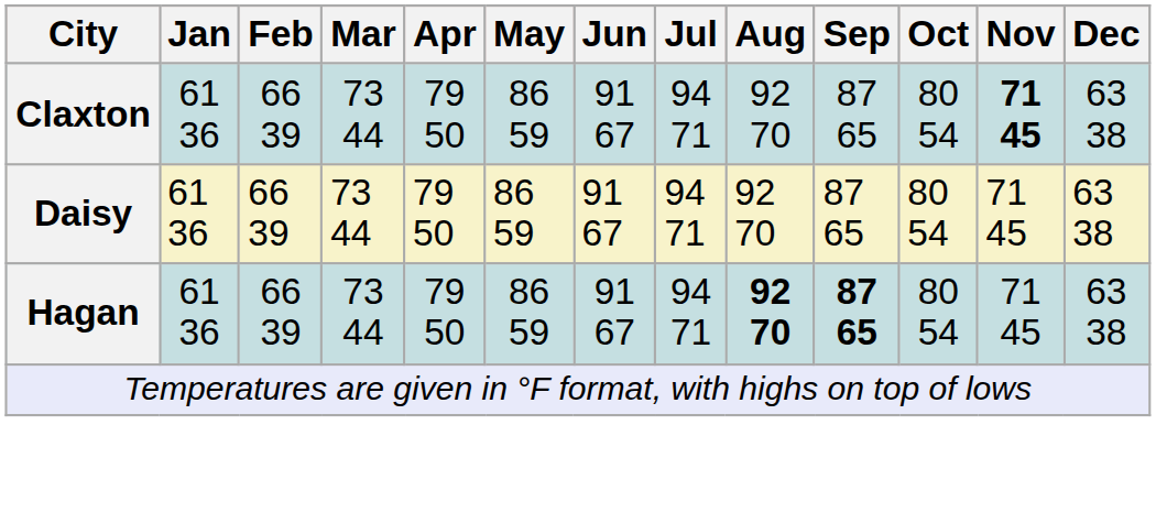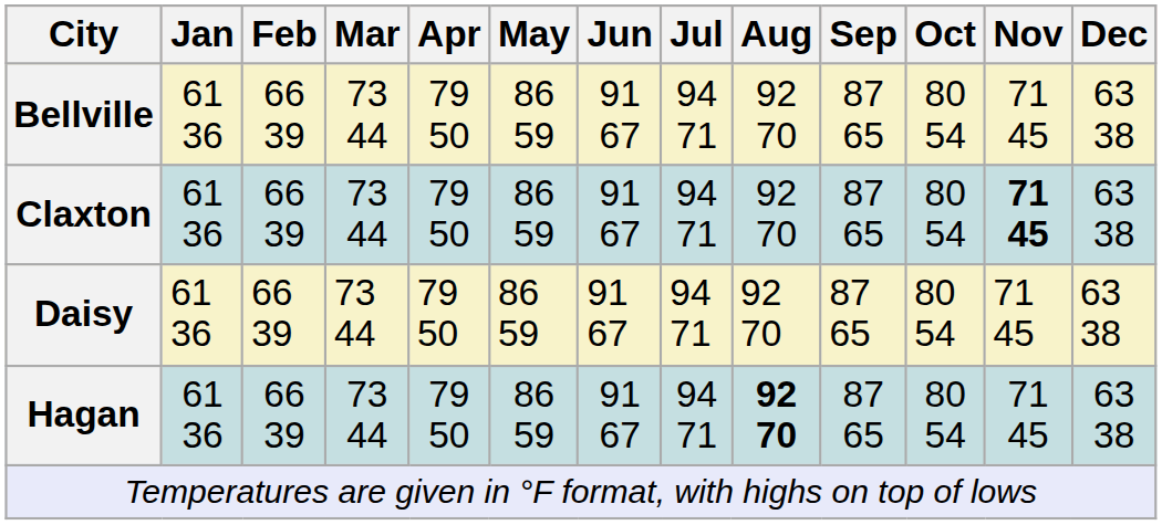+ row: Bellville | 61 36 | 66 39 | 73 44 | 79 50 | 86 59 | 91 67 | 94 71 | 92 70 | 87 65 | 80 54 | 71 45 | 63 38
Hagan | Sep: bold -> normal
